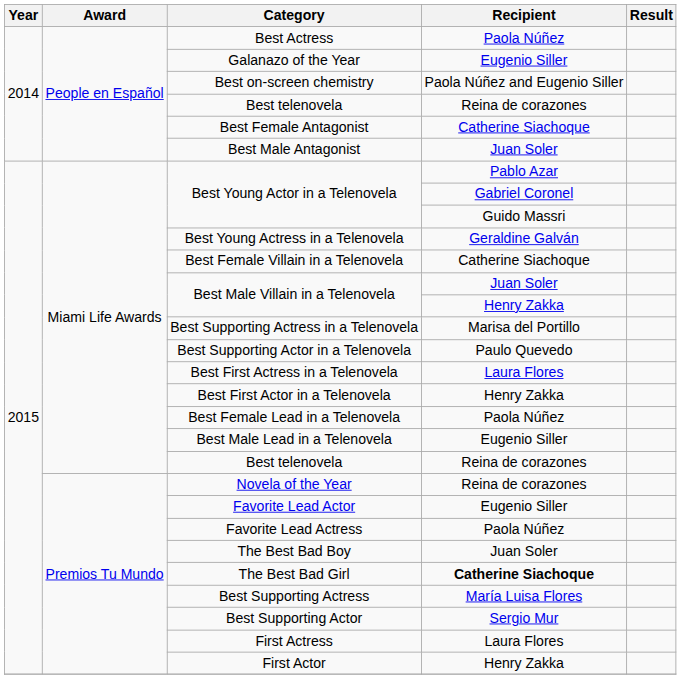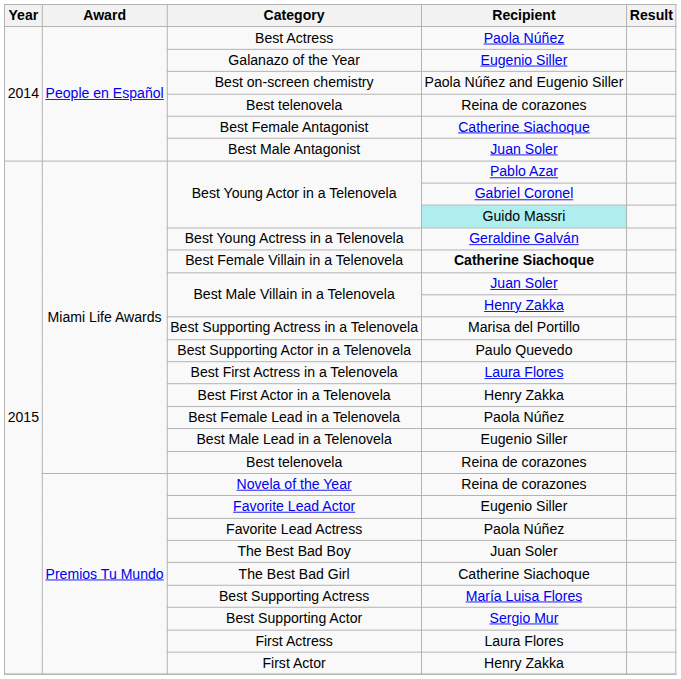Best Young Actor in a Telenovela / Guido Massri | Recipient: no background -> paleturquoise background
Best Female Villain in a Telenovela | Recipient: normal -> bold
The Best Bad Girl | Recipient: bold -> normal
